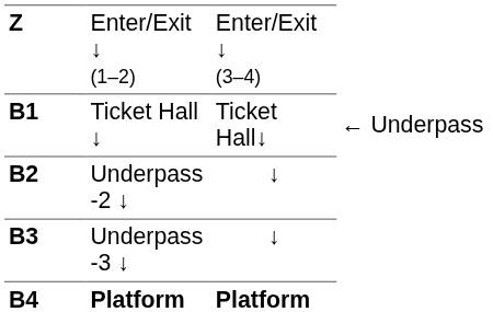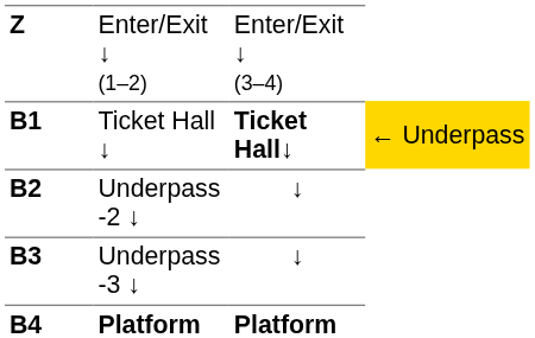Ticket Hall ↓ | column 3: normal -> bold
Ticket Hall ↓ | column 4: no background -> gold background
